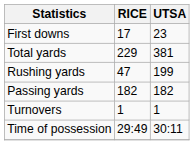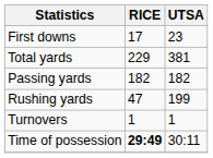rows swapped: Rushing yards <-> Passing yards
Time of possession | RICE: normal -> bold
